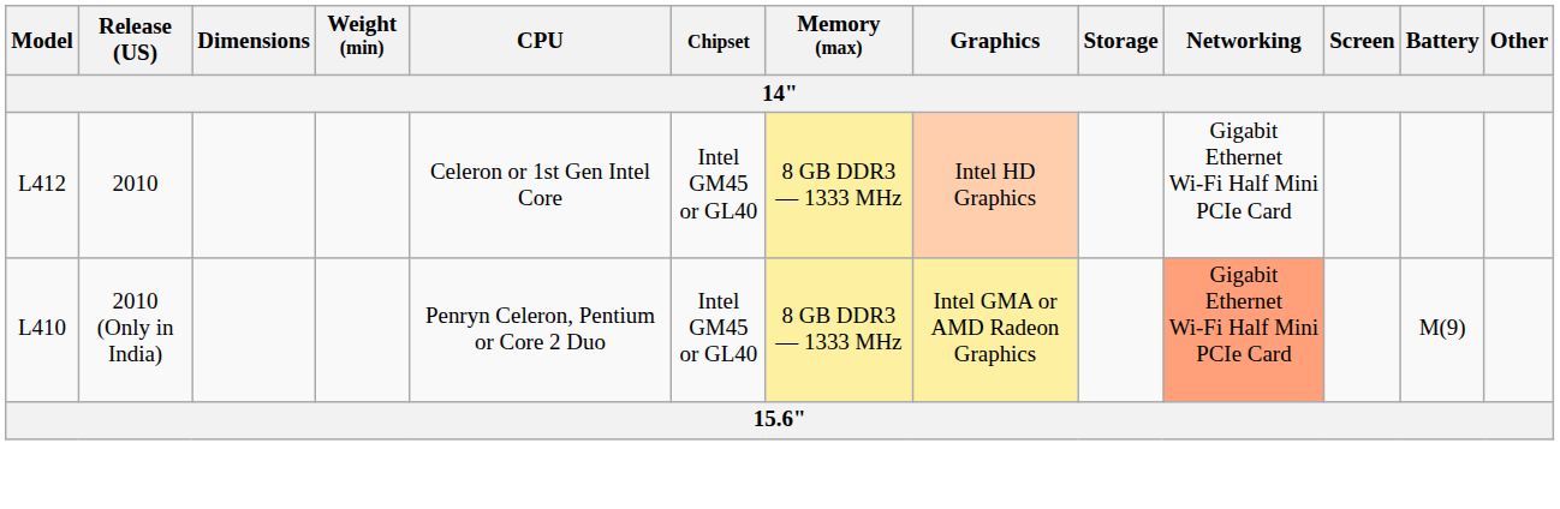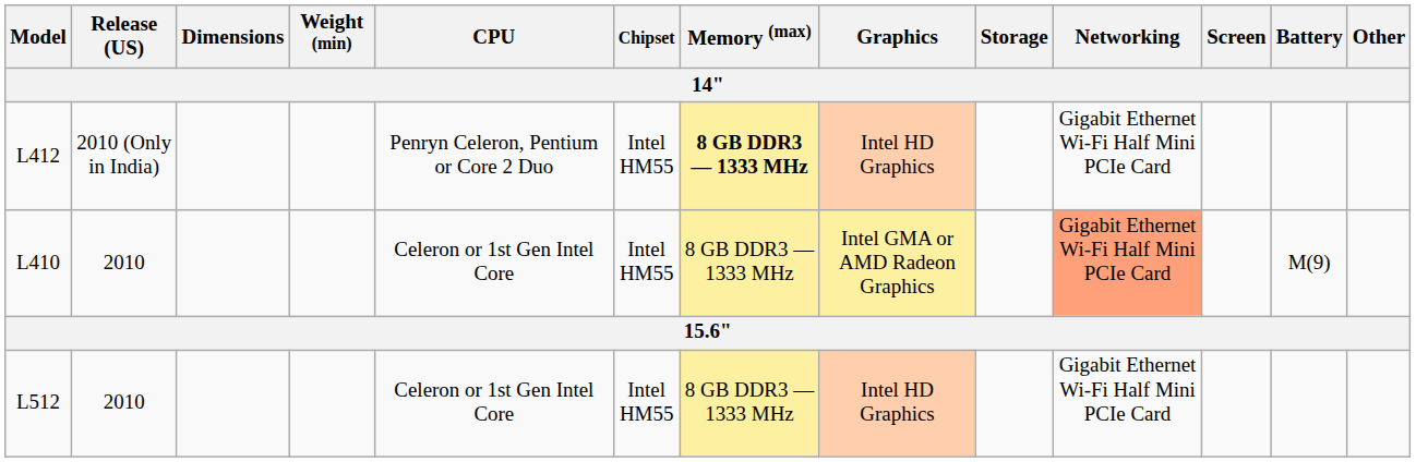L412 | Release (US): 2010 -> 2010 (Only in India)
L412 | CPU: Celeron or 1st Gen Intel Core -> Penryn Celeron, Pentium or Core 2 Duo
L412 | Chipset: Intel GM45 or GL40 -> Intel HM55
L412 | Memory (max): normal -> bold
L410 | Release (US): 2010 (Only in India) -> 2010
L410 | CPU: Penryn Celeron, Pentium or Core 2 Duo -> Celeron or 1st Gen Intel Core
L410 | Chipset: Intel GM45 or GL40 -> Intel HM55
+ row: L512 | 2010 | Celeron or 1st Gen Intel Core | Intel HM55 | 8 GB DDR3 — 1333 MHz | Intel HD Graphics | Gigabit Ethernet Wi-Fi Half Mini PCIe Card
